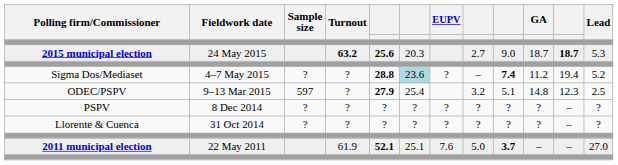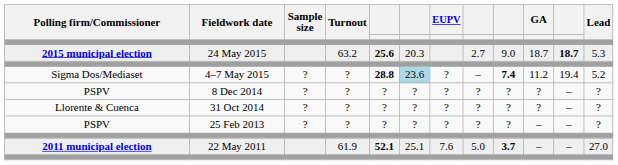24 May 2015 | Turnout: bold -> normal
- row: ODEC/PSPV | 9–13 Mar 2015 | 597 | ? | 27.9 | 25.4 | 3.2 | 5.1 | 14.8 | 12.3 | 2.5
+ row: PSPV | 25 Feb 2013 | ? | ? | ? | ? | ? | ? | ? | – | – | ?
